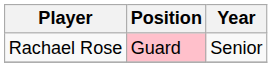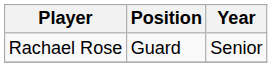Rachael Rose | Position: pink background -> no background
